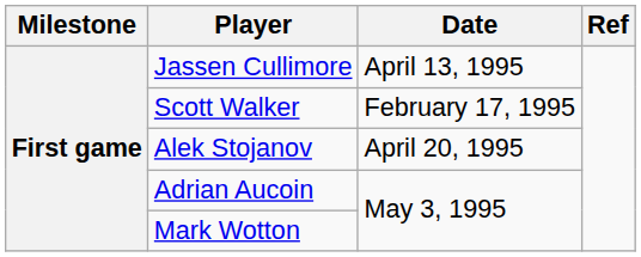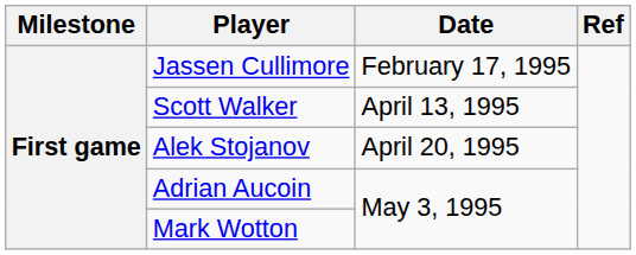Jassen Cullimore | Date: April 13, 1995 -> February 17, 1995
Scott Walker | Date: February 17, 1995 -> April 13, 1995
